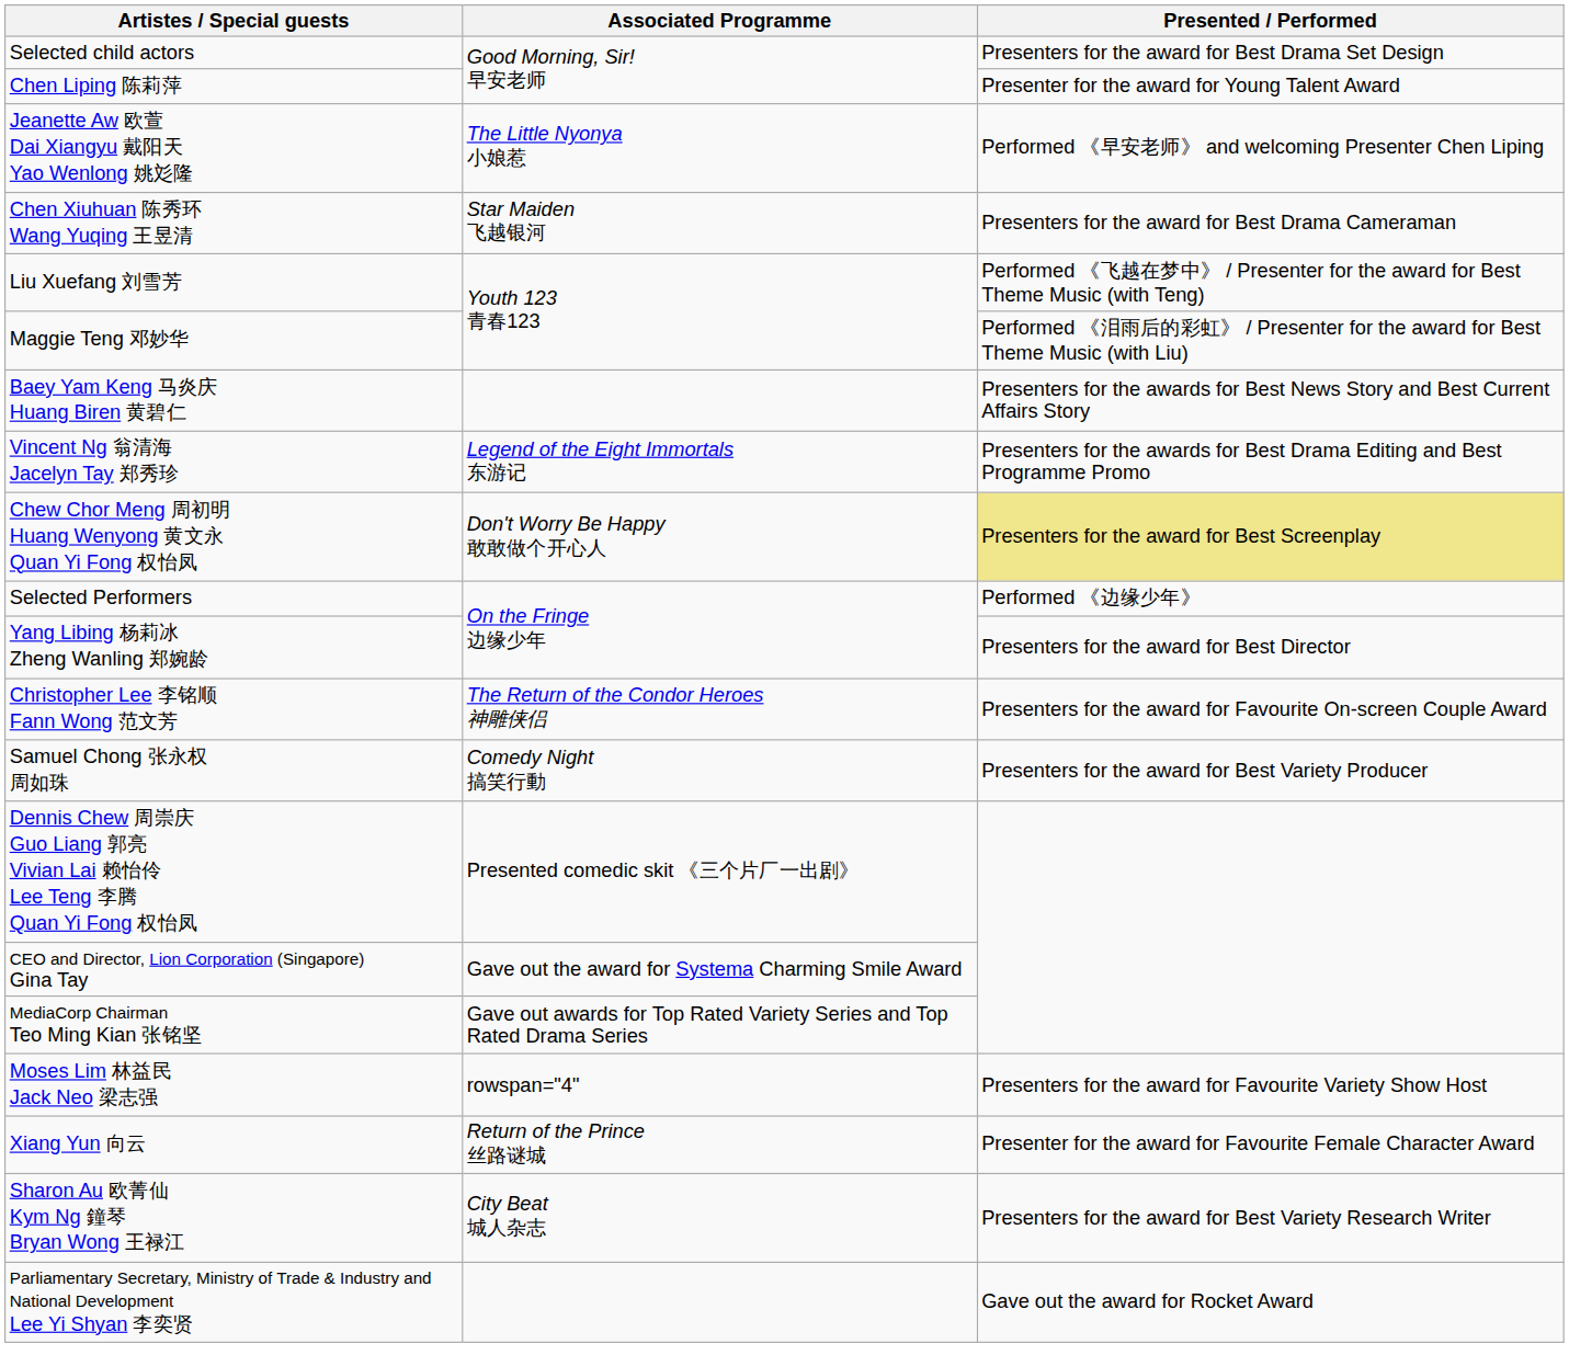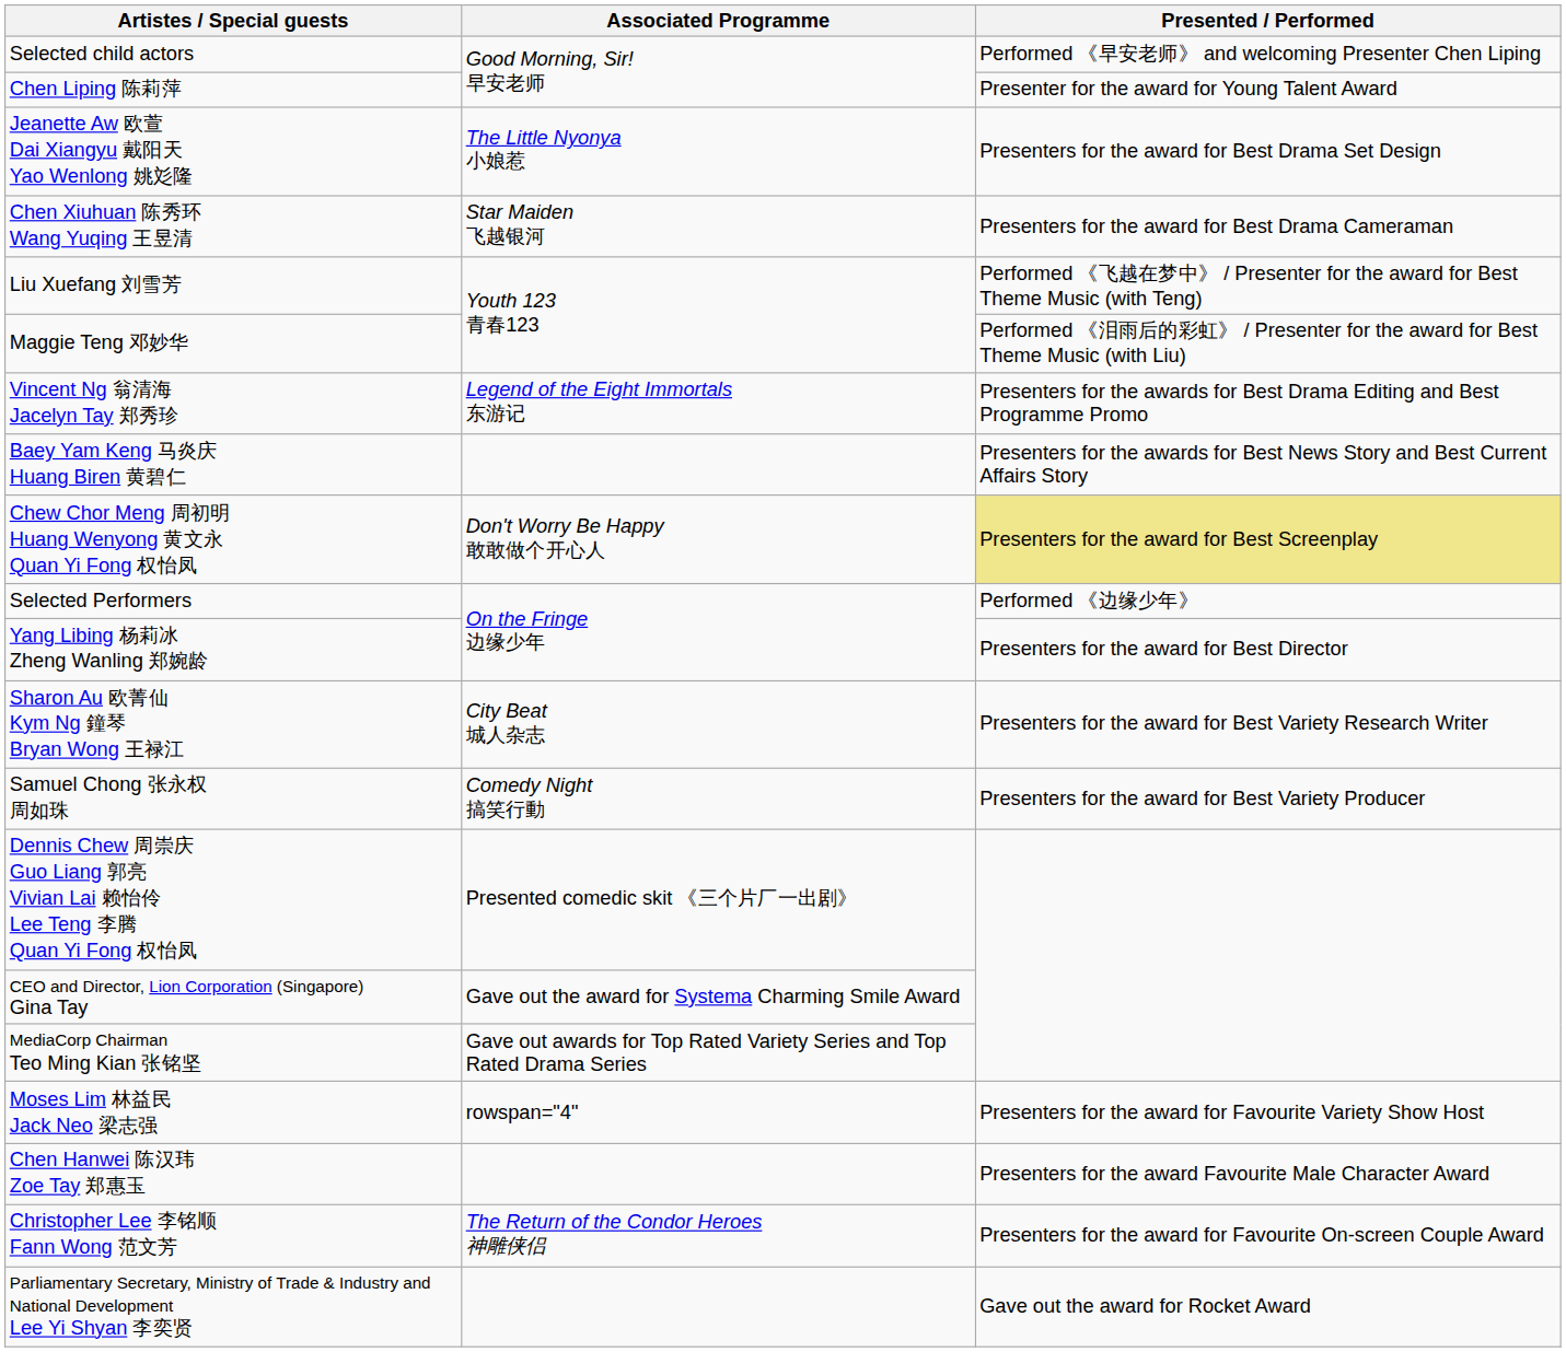Selected child actors | Presented / Performed: Presenters for the award for Best Drama Set Design -> Performed 《早安老师》 and welcoming Presenter Chen Liping
Jeanette Aw 欧萱 Dai Xiangyu 戴阳天 Yao Wenlong 姚彣隆 | Presented / Performed: Performed 《早安老师》 and welcoming Presenter Chen Liping -> Presenters for the award for Best Drama Set Design
rows swapped: Vincent Ng 翁清海 Jacelyn Tay 郑秀珍 <-> Baey Yam Keng 马炎庆 Huang Biren 黄碧仁
rows swapped: Sharon Au 欧菁仙 Kym Ng 鐘琴 Bryan Wong 王禄江 <-> Christopher Lee 李铭顺 Fann Wong 范文芳
- row: Xiang Yun 向云 | Return of the Prince 丝路谜城 | Presenter for the award for Favourite Female Character Award
+ row: Chen Hanwei 陈汉玮 Zoe Tay 郑惠玉 | Presenters for the award Favourite Male Character Award
